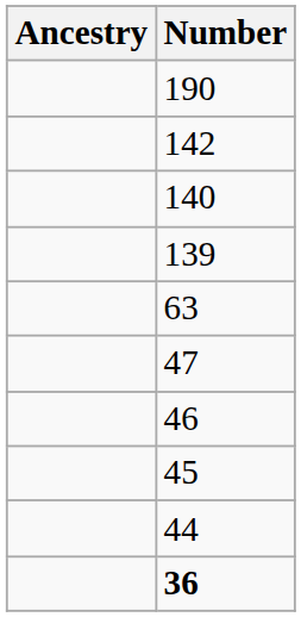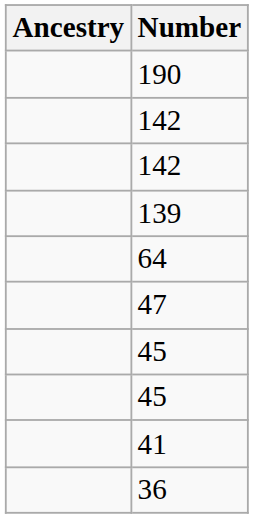row 4 | Number: 140 -> 142
row 6 | Number: 63 -> 64
row 8 | Number: 46 -> 45
row 10 | Number: 44 -> 41
row 11 | Number: bold -> normal
